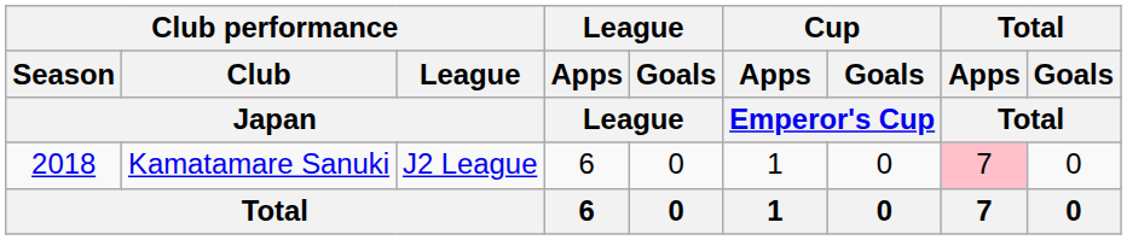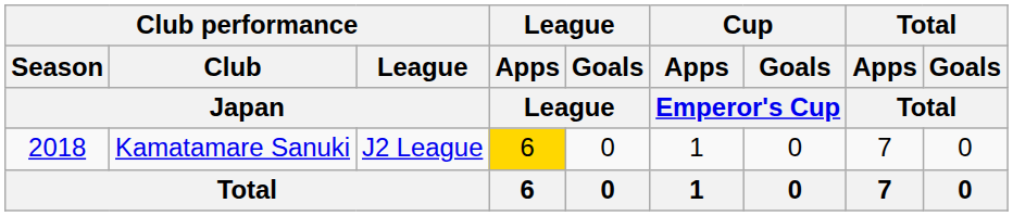Kamatamare Sanuki | League / Apps / League: no background -> gold background
Kamatamare Sanuki | Total / Apps / Total: pink background -> no background
